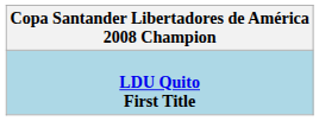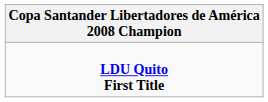row 2 | column 1: lightblue background -> no background
